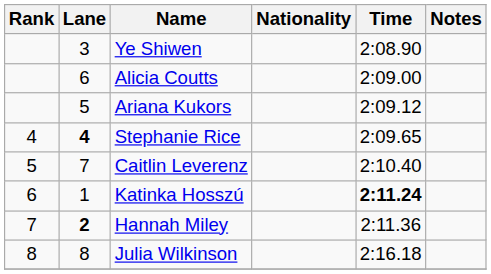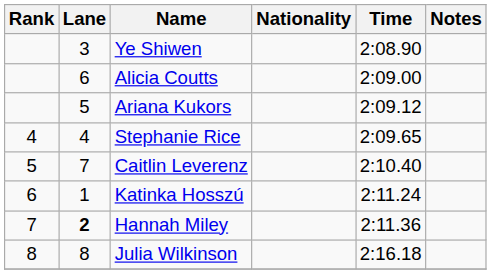Stephanie Rice | Lane: bold -> normal
Katinka Hosszú | Time: bold -> normal
